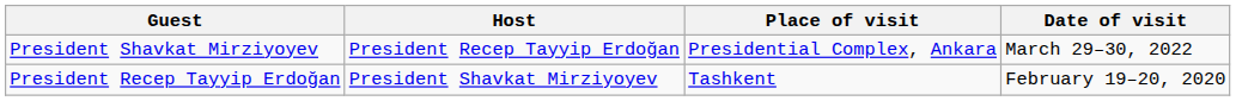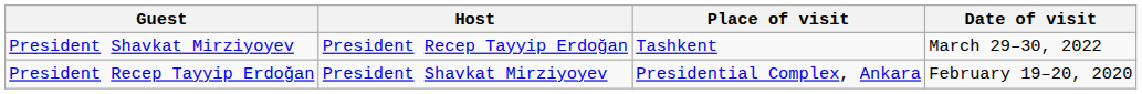row 2 | Place of visit: Presidential Complex, Ankara -> Tashkent
row 3 | Place of visit: Tashkent -> Presidential Complex, Ankara
